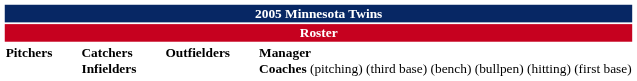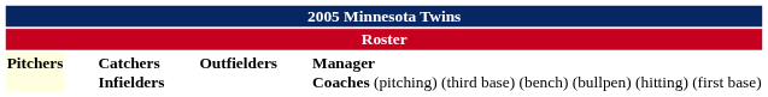Pitchers | column 1: no background -> lightyellow background
